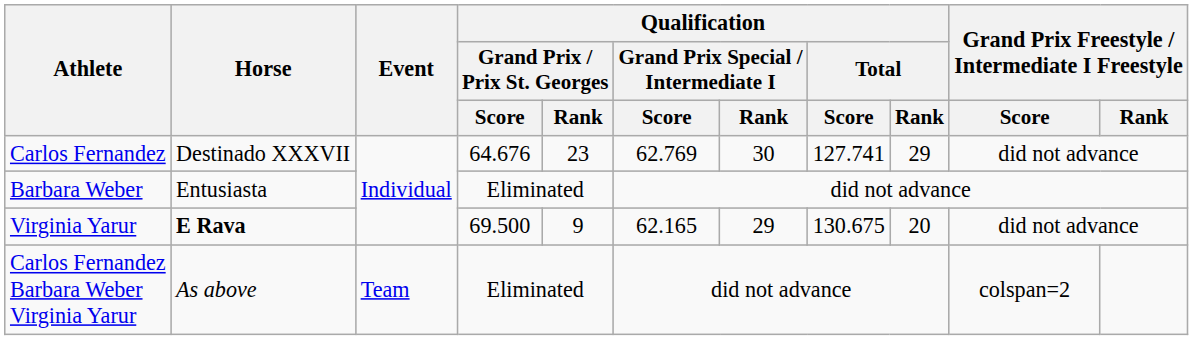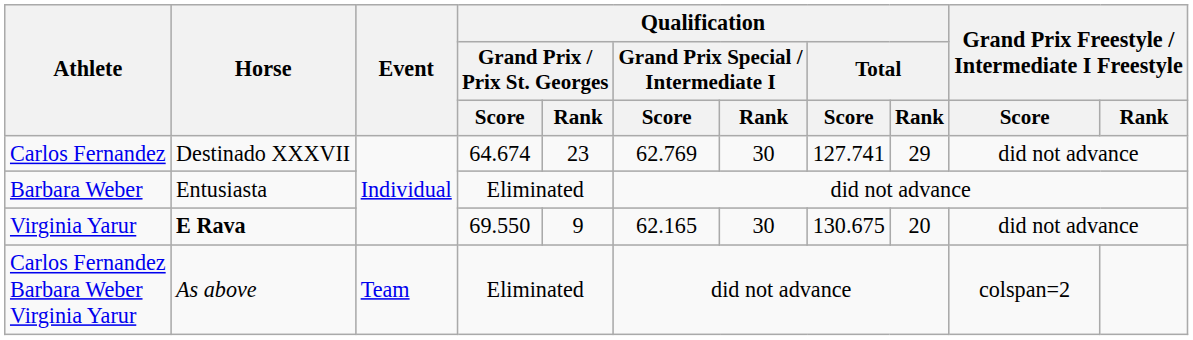Carlos Fernandez | Qualification / Grand Prix / Prix St. Georges / Score: 64.676 -> 64.674
Virginia Yarur | Qualification / Grand Prix / Prix St. Georges / Score: 69.500 -> 69.550
Virginia Yarur | Qualification / Grand Prix Special / Intermediate I / Rank: 29 -> 30
